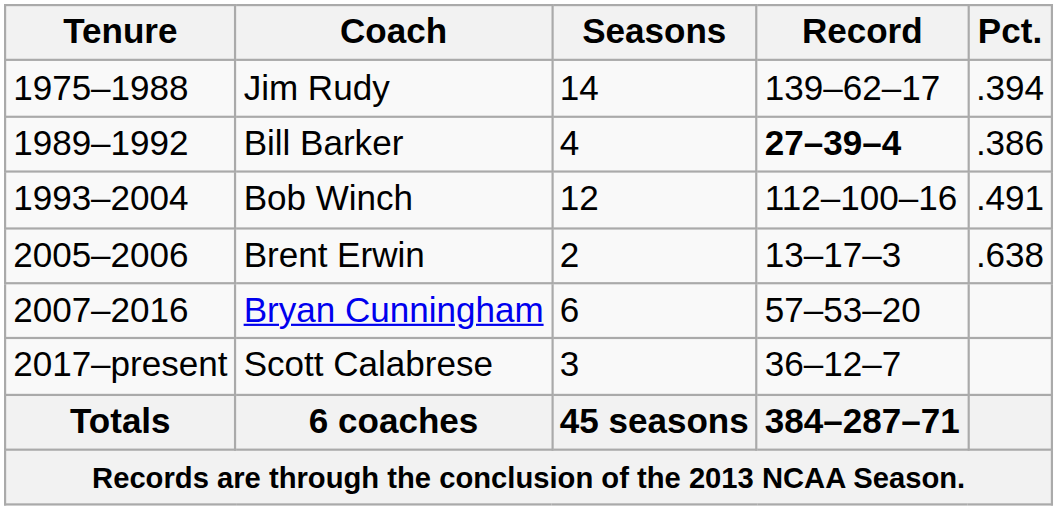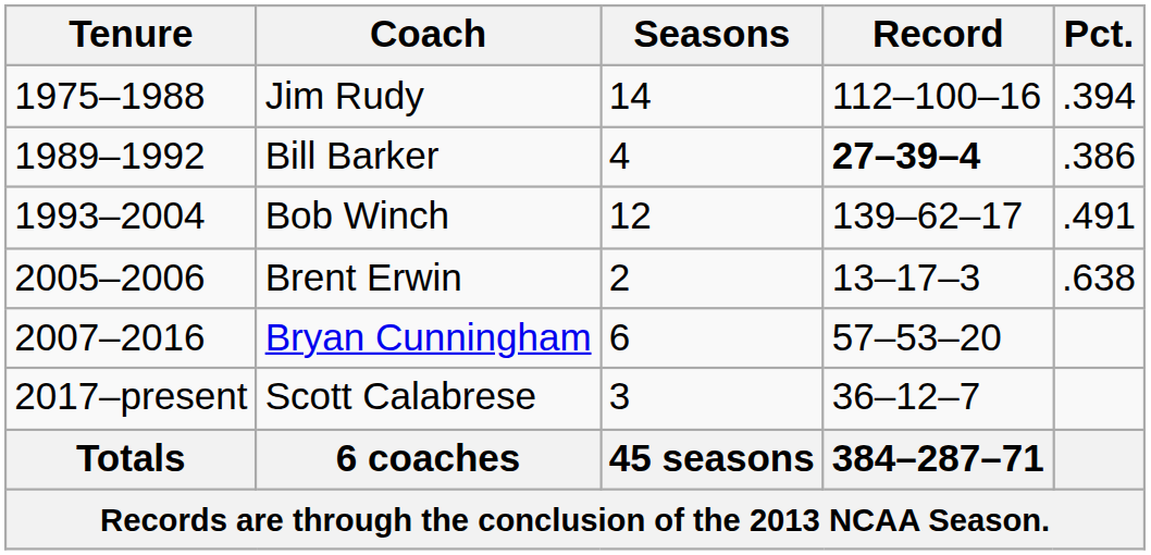Jim Rudy | Record: 139–62–17 -> 112–100–16
Bob Winch | Record: 112–100–16 -> 139–62–17
